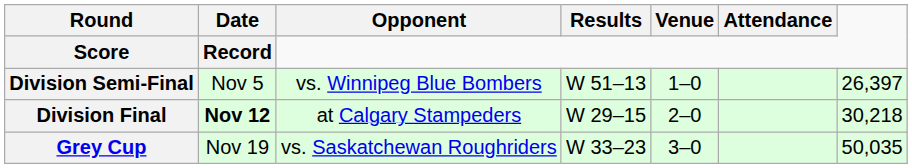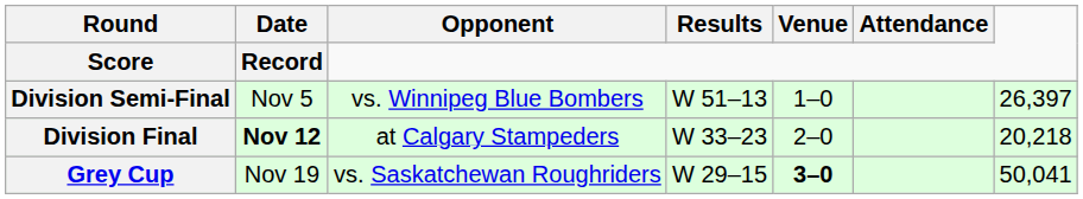Division Final | Results: W 29–15 -> W 33–23
Division Final | column 7: 30,218 -> 20,218
Grey Cup | Results: W 33–23 -> W 29–15
Grey Cup | Venue: normal -> bold
Grey Cup | column 7: 50,035 -> 50,041
